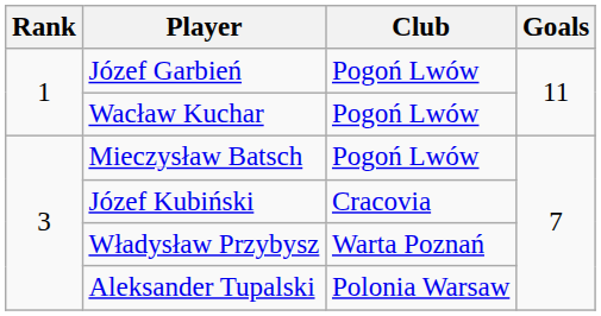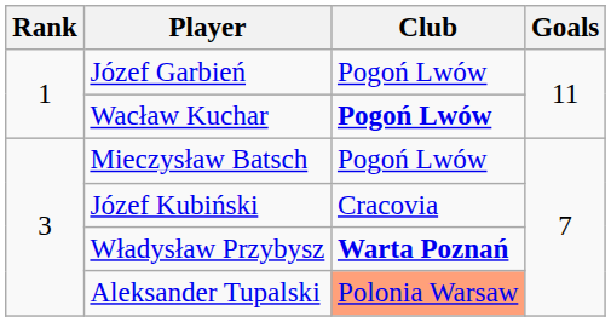Wacław Kuchar | Club: normal -> bold
Władysław Przybysz | Club: normal -> bold
Aleksander Tupalski | Club: no background -> lightsalmon background
